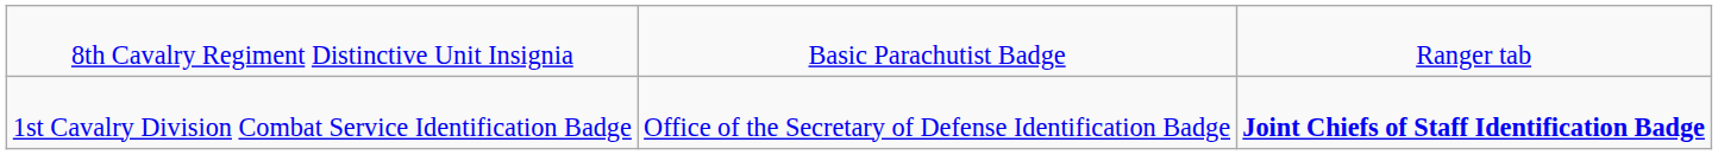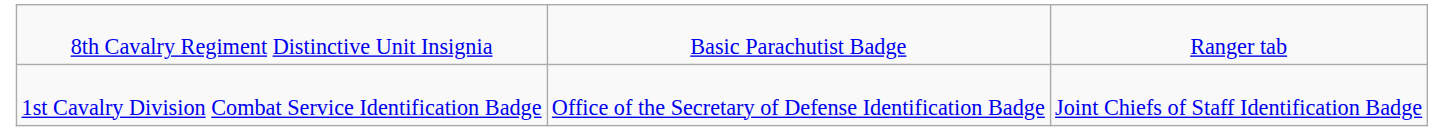1st Cavalry Division Combat Service Identification Badge | column 3: bold -> normal
